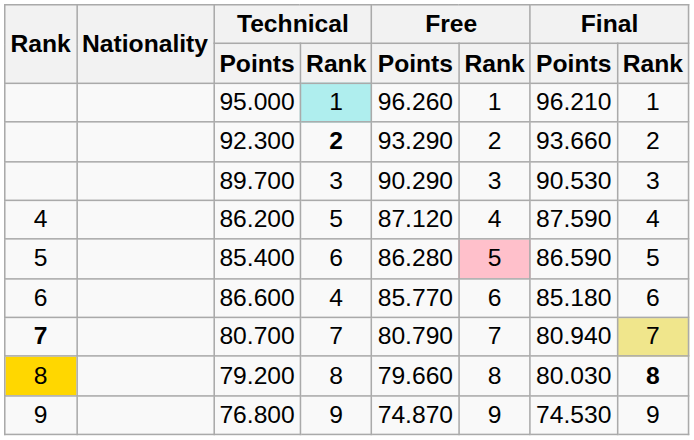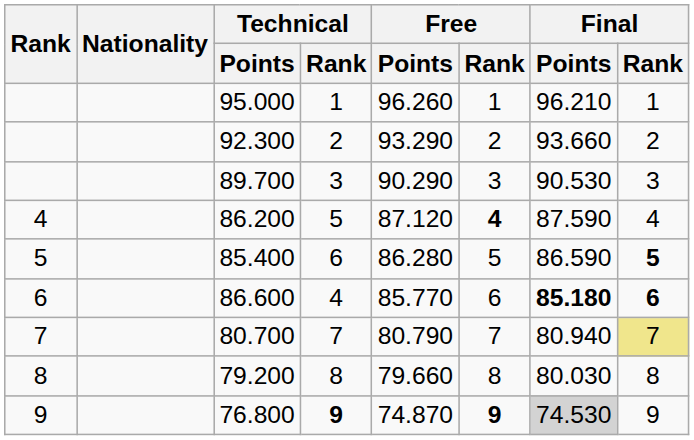95.000 | Technical / Rank: paleturquoise background -> no background
92.300 | Technical / Rank: bold -> normal
86.200 | Free / Rank: normal -> bold
85.400 | Free / Rank: pink background -> no background
85.400 | Final / Rank: normal -> bold
86.600 | Final / Points: normal -> bold
86.600 | Final / Rank: normal -> bold
80.700 | Rank: bold -> normal
79.200 | Rank: gold background -> no background
79.200 | Final / Rank: bold -> normal
76.800 | Technical / Rank: normal -> bold
76.800 | Free / Rank: normal -> bold
76.800 | Final / Points: no background -> lightgrey background
